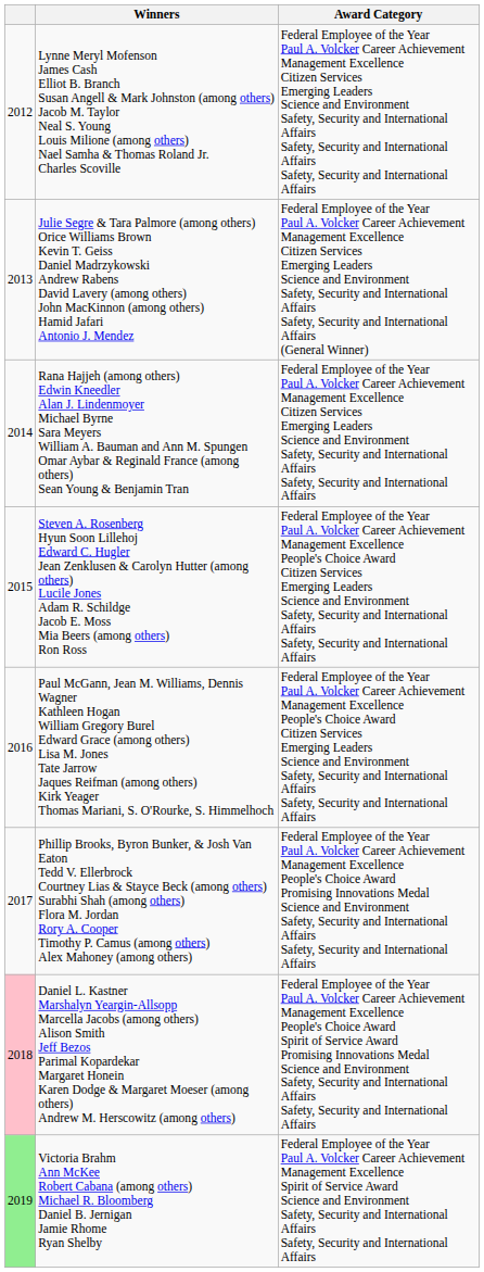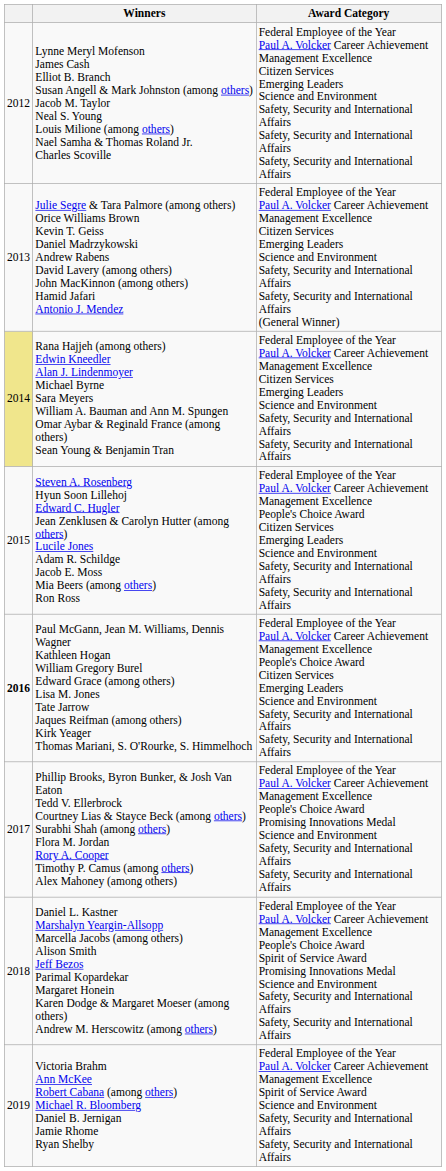row 4 | column 1: no background -> khaki background
row 6 | column 1: normal -> bold
row 8 | column 1: pink background -> no background
row 9 | column 1: lightgreen background -> no background
